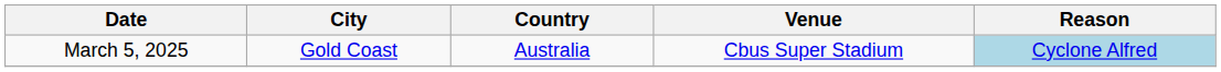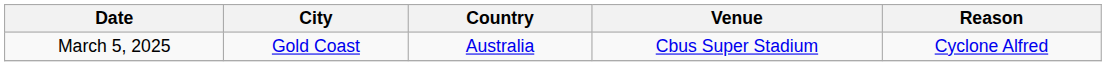March 5, 2025 | Reason: lightblue background -> no background
